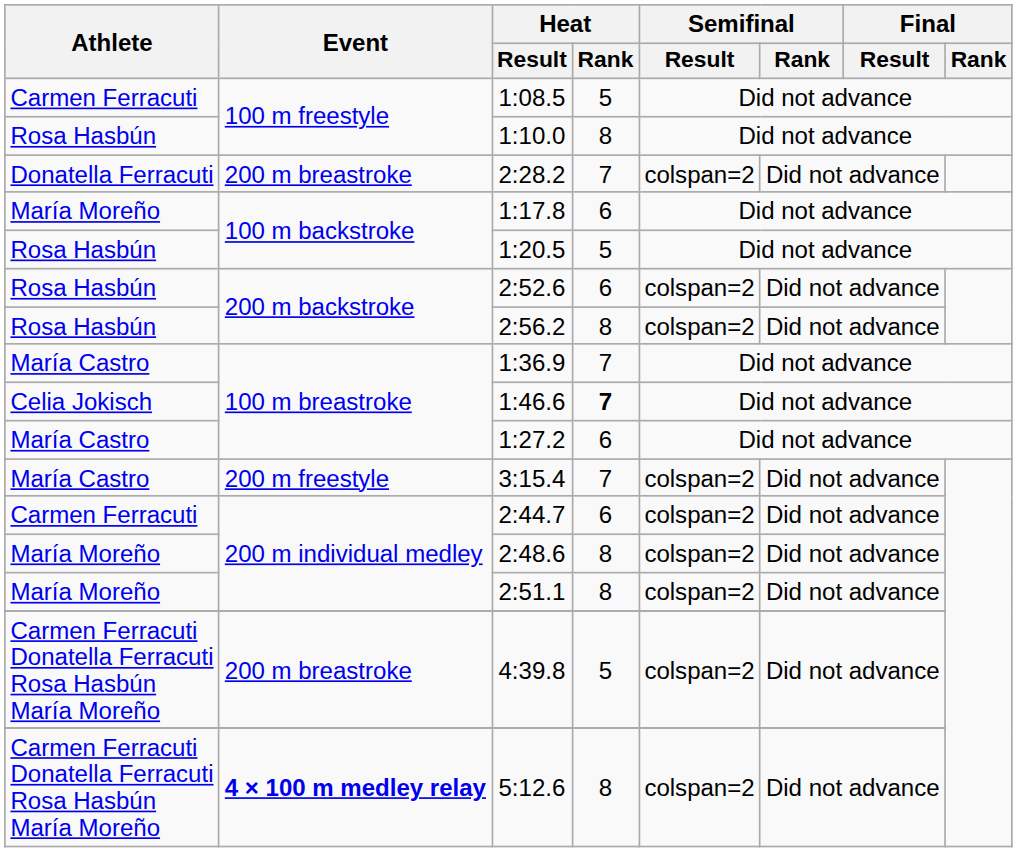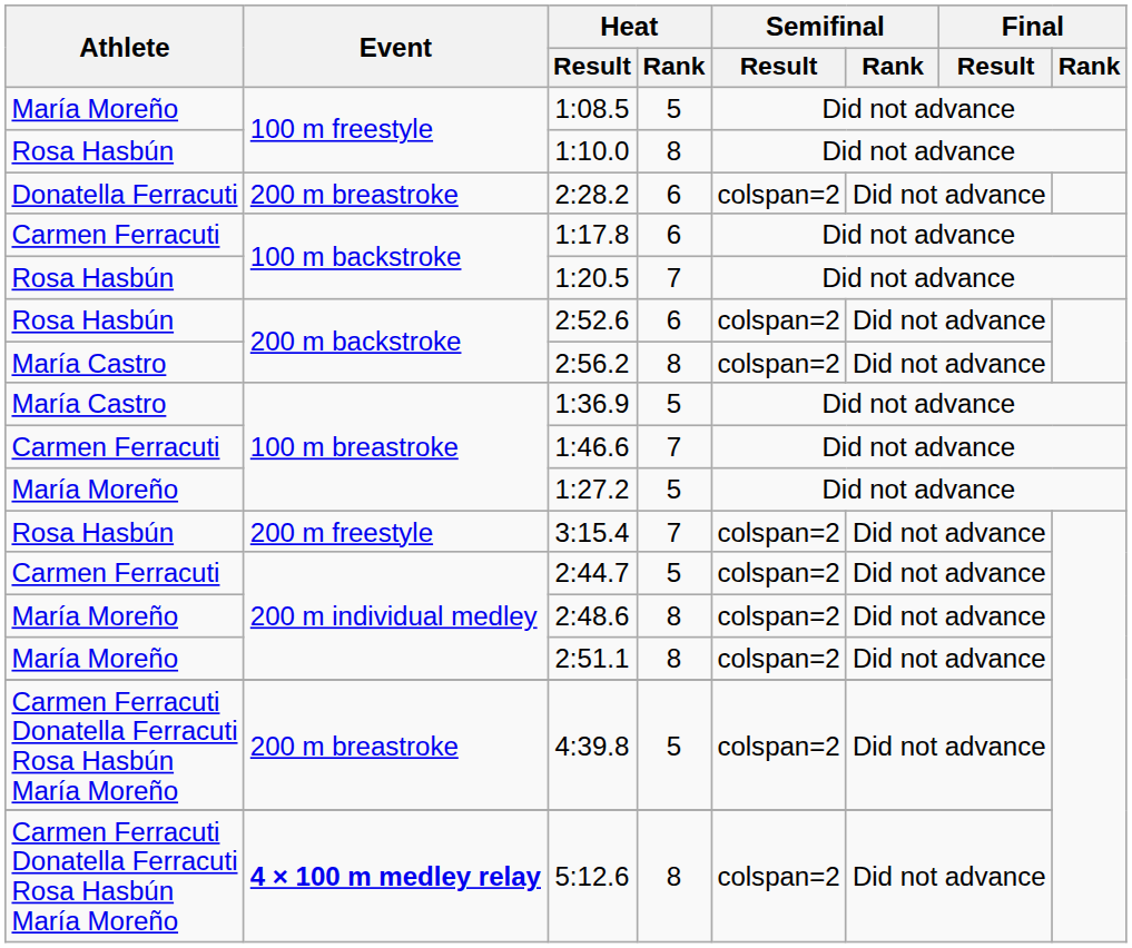1:08.5 | Athlete: Carmen Ferracuti -> María Moreño
2:28.2 | Heat / Rank: 7 -> 6
1:17.8 | Athlete: María Moreño -> Carmen Ferracuti
1:20.5 | Heat / Rank: 5 -> 7
2:56.2 | Athlete: Rosa Hasbún -> María Castro
1:36.9 | Heat / Rank: 7 -> 5
1:46.6 | Athlete: Celia Jokisch -> Carmen Ferracuti
1:46.6 | Heat / Rank: bold -> normal
1:27.2 | Athlete: María Castro -> María Moreño
1:27.2 | Heat / Rank: 6 -> 5
3:15.4 | Athlete: María Castro -> Rosa Hasbún
2:44.7 | Heat / Rank: 6 -> 5
